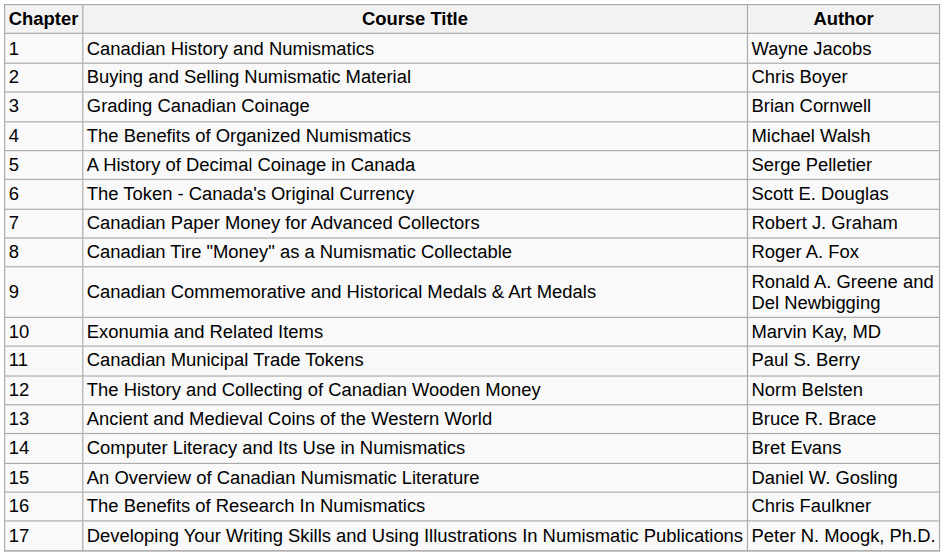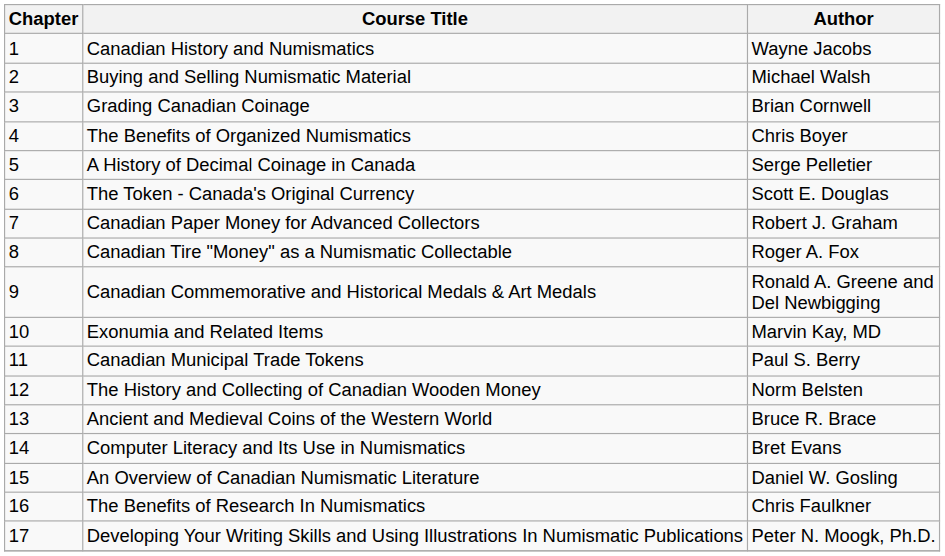Buying and Selling Numismatic Material | Author: Chris Boyer -> Michael Walsh
The Benefits of Organized Numismatics | Author: Michael Walsh -> Chris Boyer
